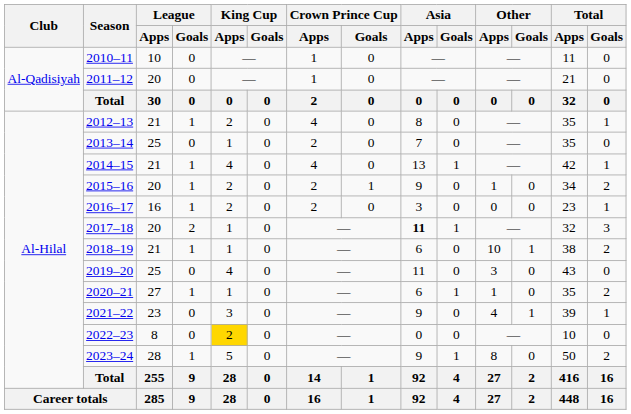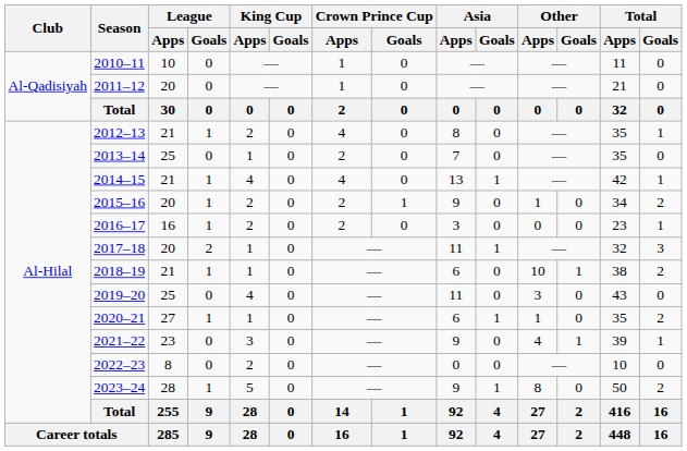2017–18 | Asia / Apps: bold -> normal
2022–23 | King Cup / Apps: gold background -> no background
